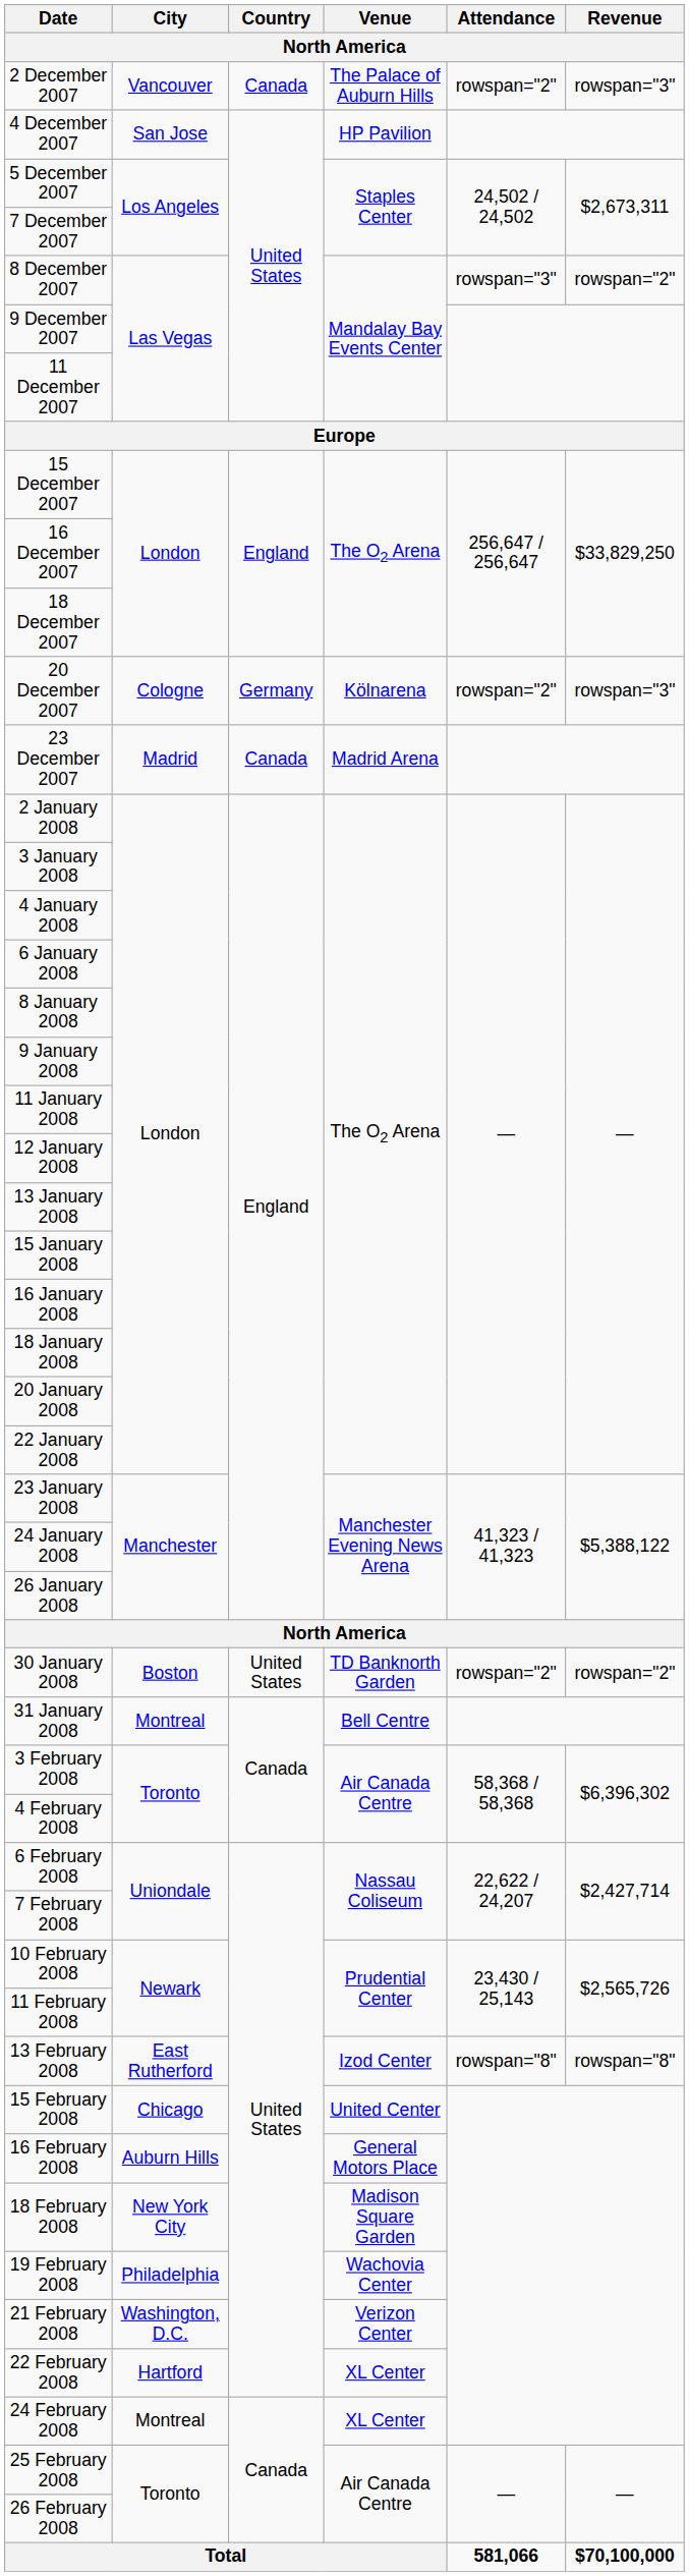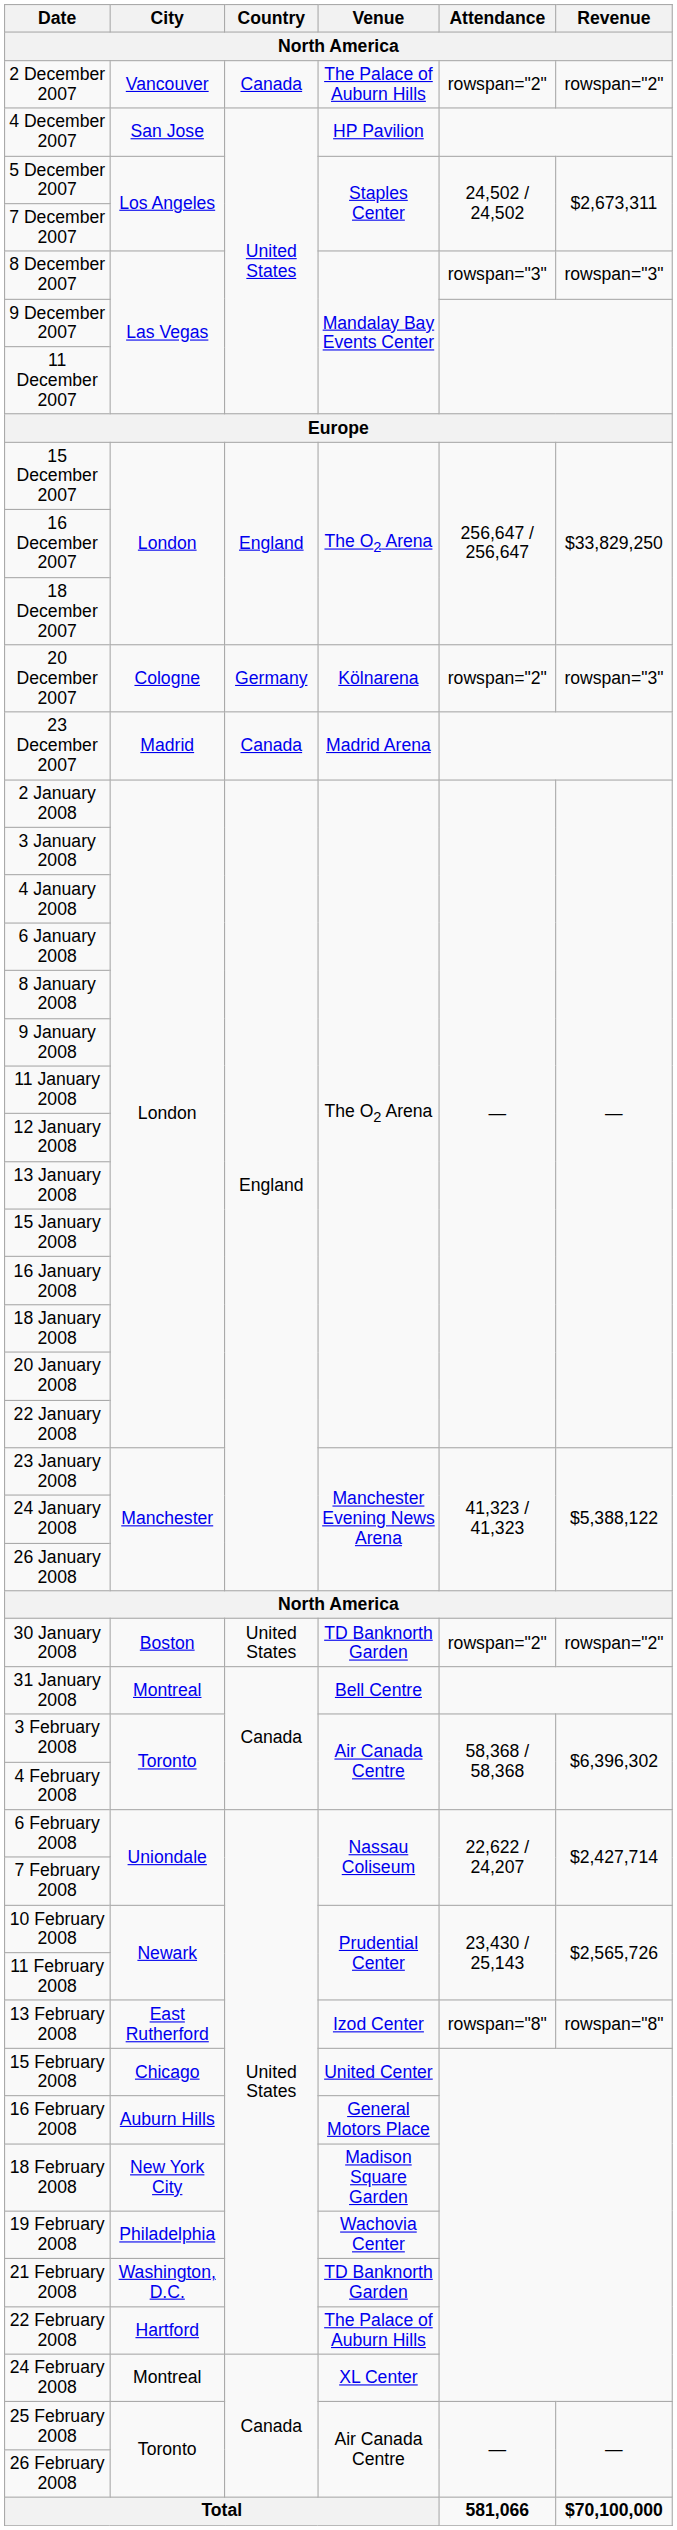2 December 2007 | Revenue: rowspan="3" -> rowspan="2"
8 December 2007 | Revenue: rowspan="2" -> rowspan="3"
21 February 2008 | Venue: Verizon Center -> TD Banknorth Garden
22 February 2008 | Venue: XL Center -> The Palace of Auburn Hills
